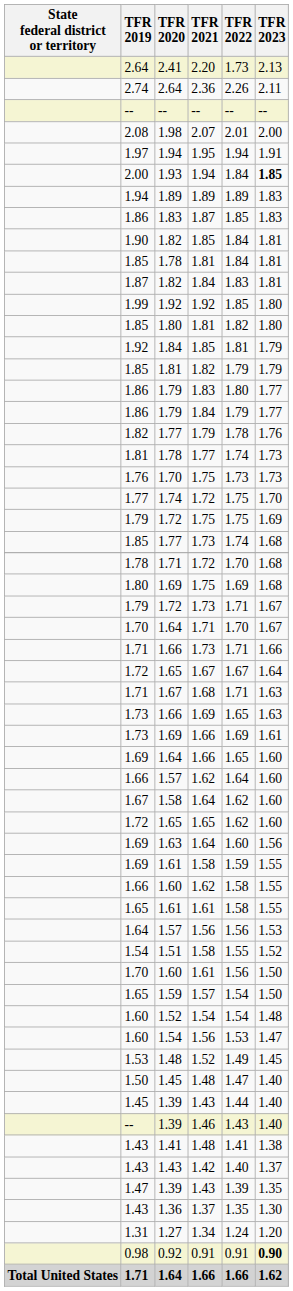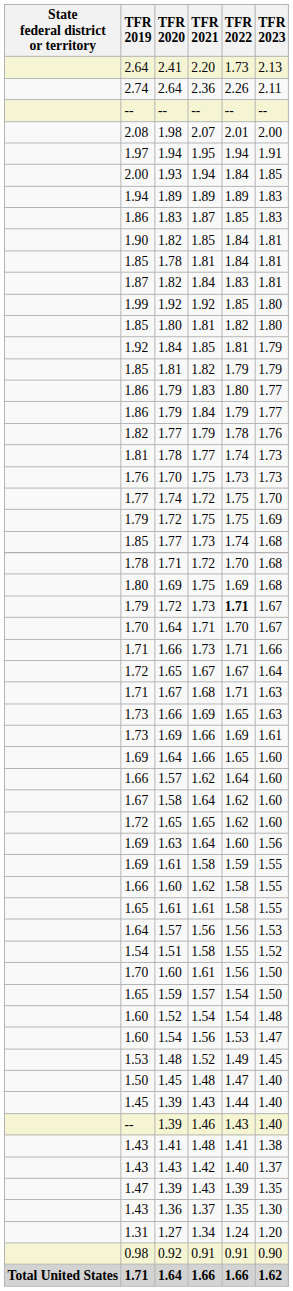1.93 | TFR 2023: bold -> normal
1.72 / 1.73 | TFR 2022: normal -> bold
0.92 | TFR 2023: bold -> normal
